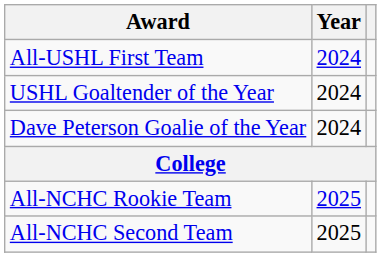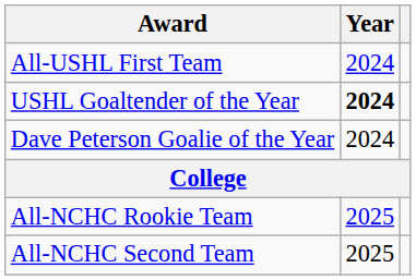USHL Goaltender of the Year | Year: normal -> bold
